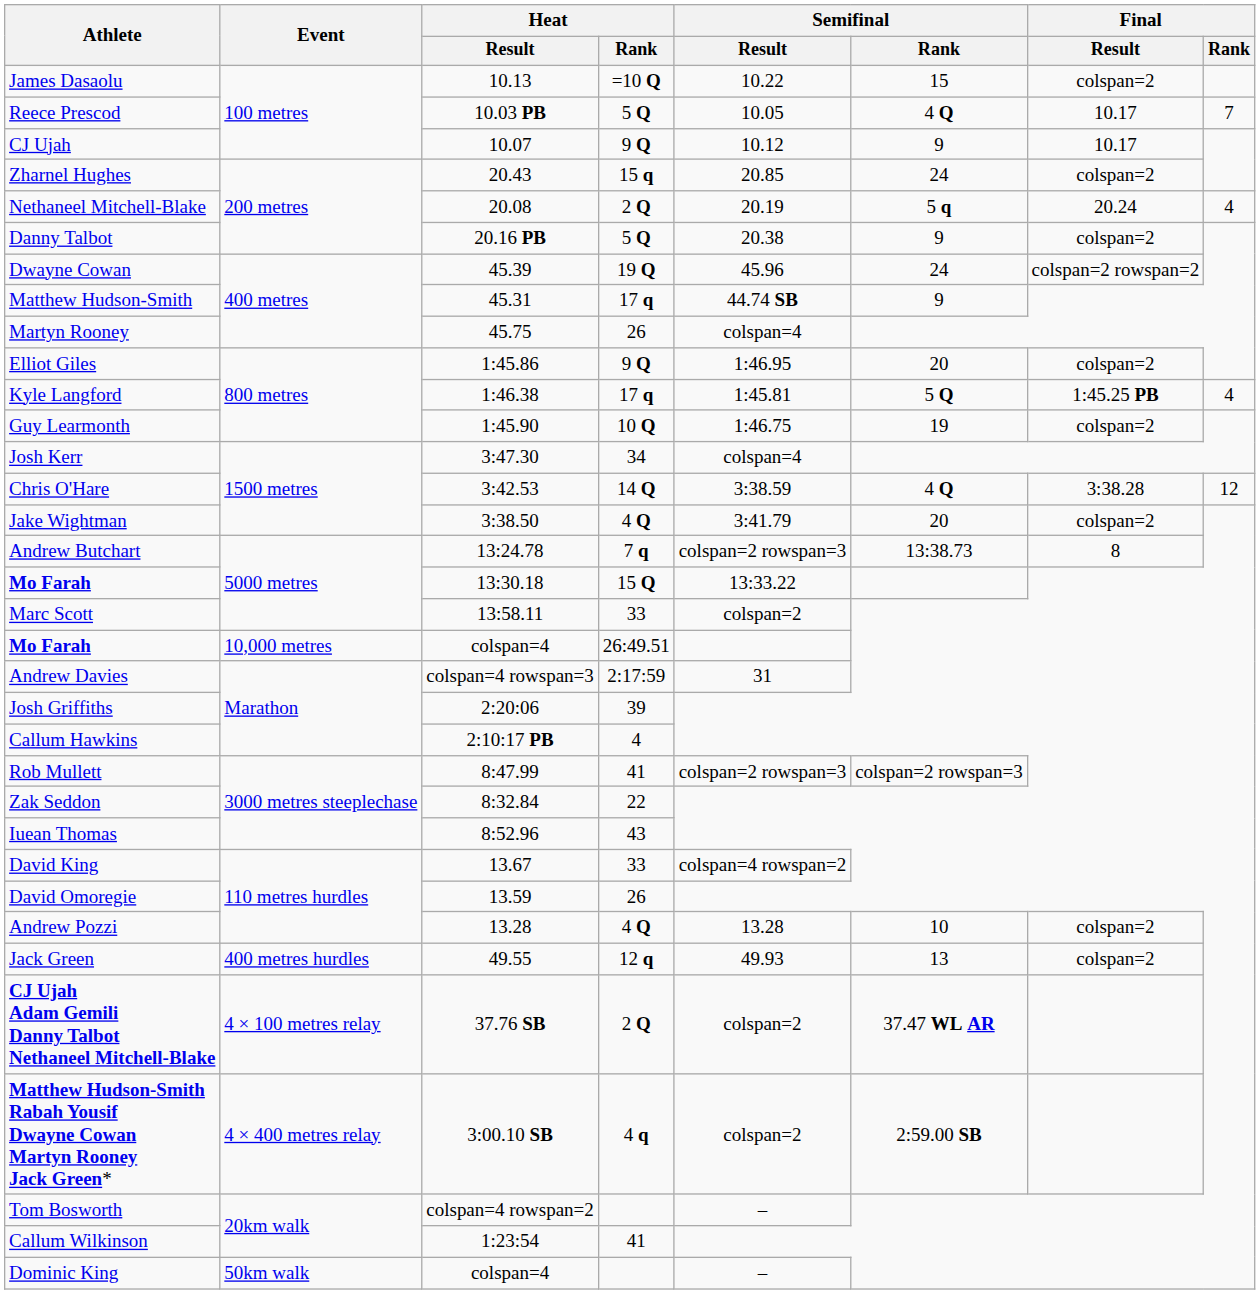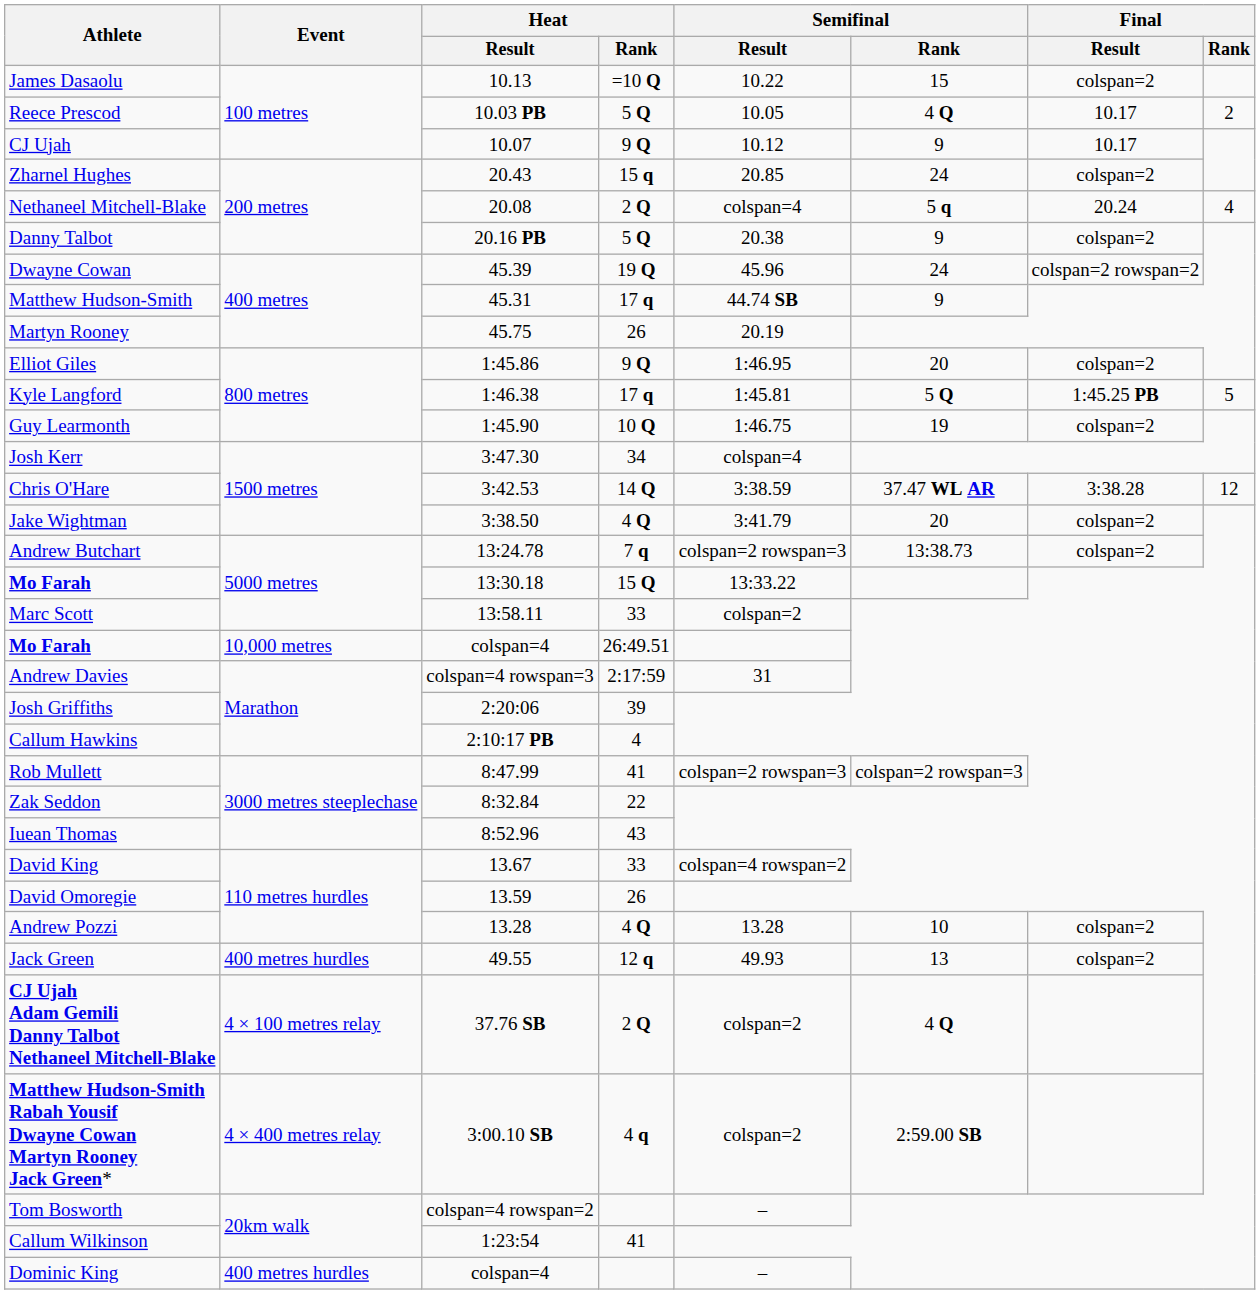Reece Prescod | Final / Rank: 7 -> 2
Nethaneel Mitchell-Blake | Semifinal / Result: 20.19 -> colspan=4
Martyn Rooney | Semifinal / Result: colspan=4 -> 20.19
Kyle Langford | Final / Rank: 4 -> 5
Chris O'Hare | Semifinal / Rank: 4 Q -> 37.47 WL AR
Andrew Butchart | Final / Result: 8 -> colspan=2
CJ Ujah Adam Gemili Danny Talbot Nethaneel Mitchell-Blake | Semifinal / Rank: 37.47 WL AR -> 4 Q
Dominic King | Event: 50km walk -> 400 metres hurdles
